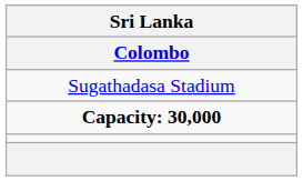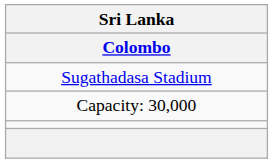row 4 | column 1: bold -> normal
